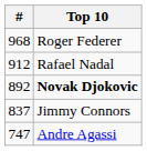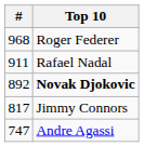Rafael Nadal | #: 912 -> 911
Jimmy Connors | #: 837 -> 817
